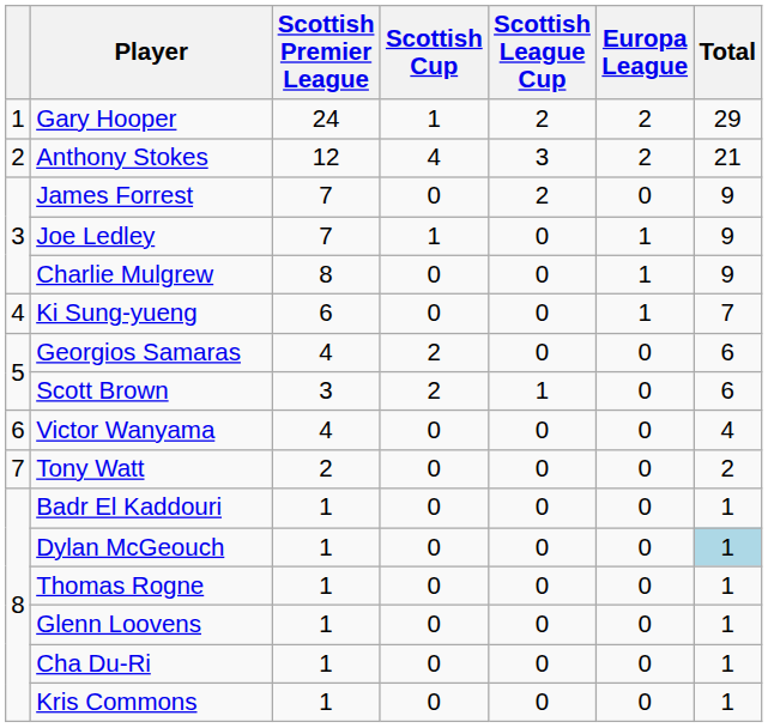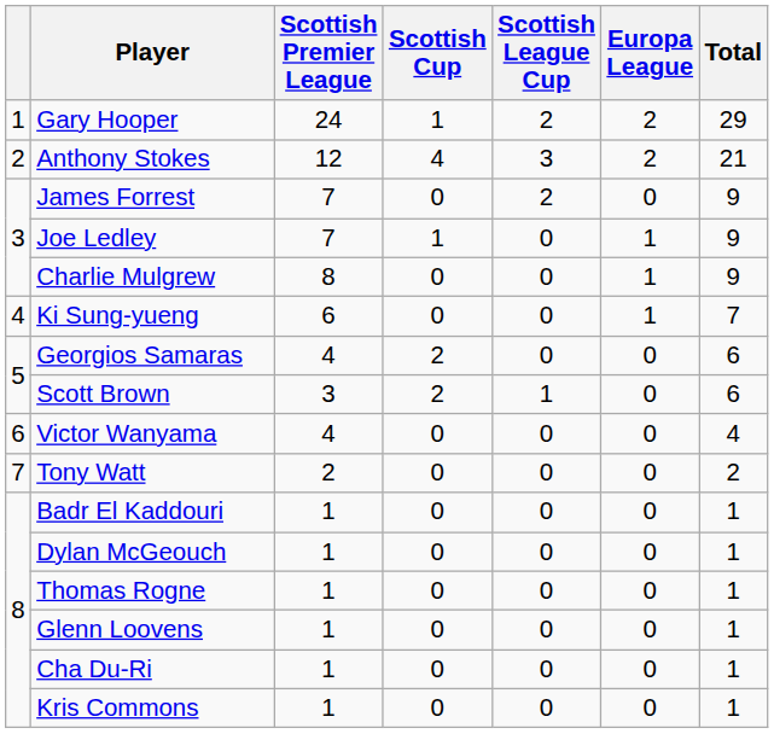Dylan McGeouch | Total: lightblue background -> no background
